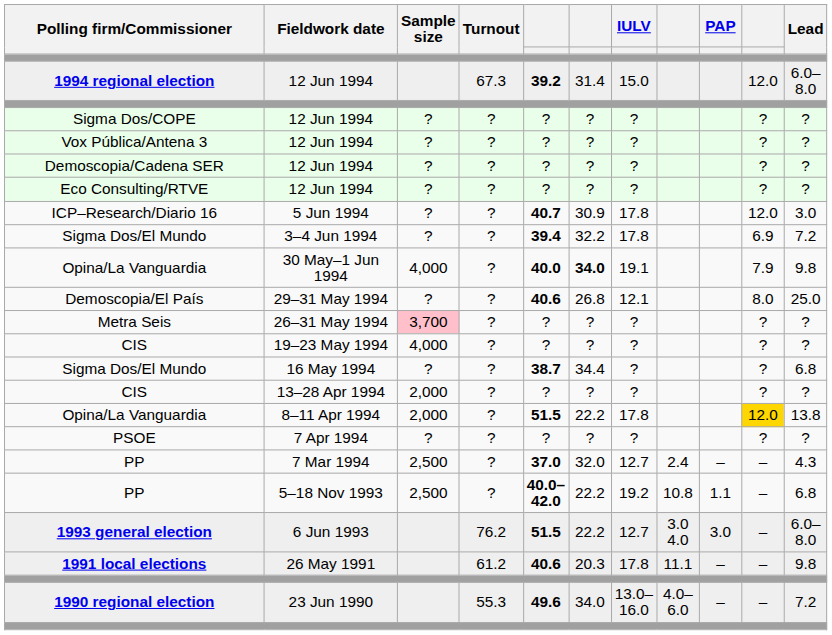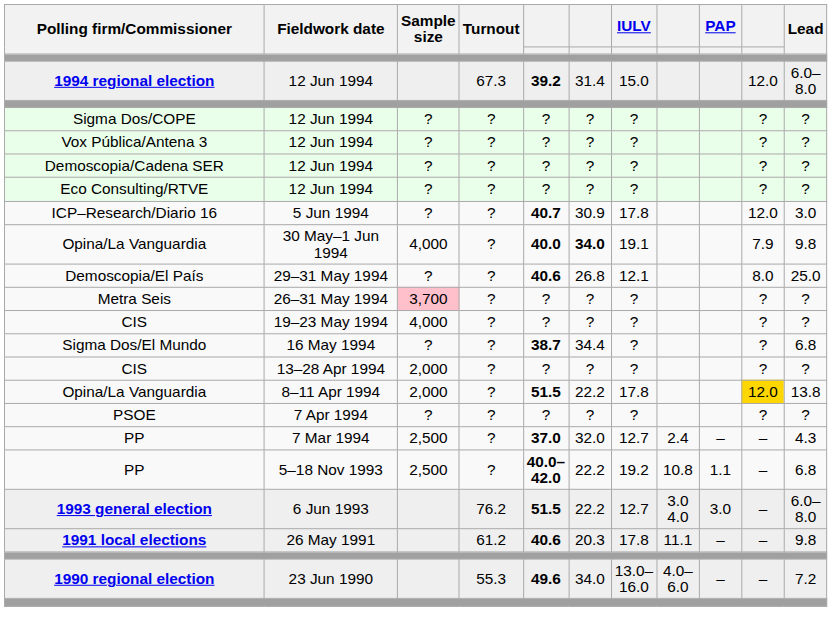- row: Sigma Dos/El Mundo | 3–4 Jun 1994 | ? | ? | 39.4 | 32.2 | 17.8 | 6.9 | 7.2
